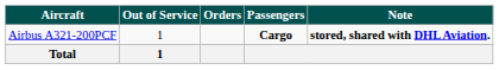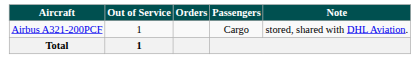Airbus A321-200PCF | Passengers: bold -> normal
Airbus A321-200PCF | Note: bold -> normal
